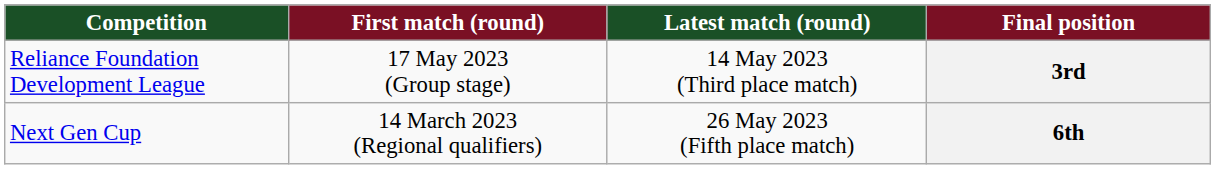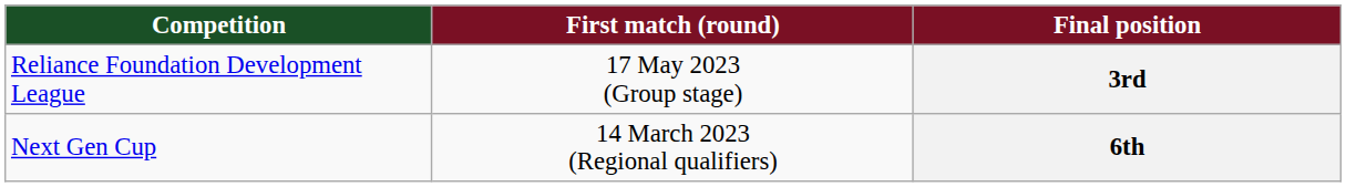- column: Latest match (round) | 14 May 2023 (Third place match) | 26 May 2023 (Fifth place match)
